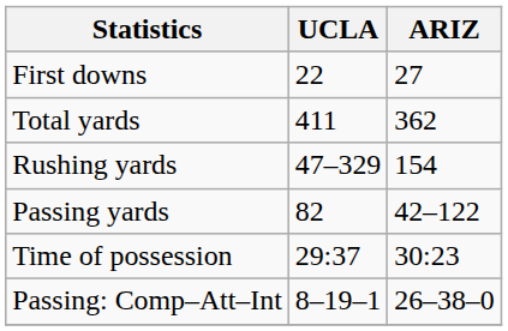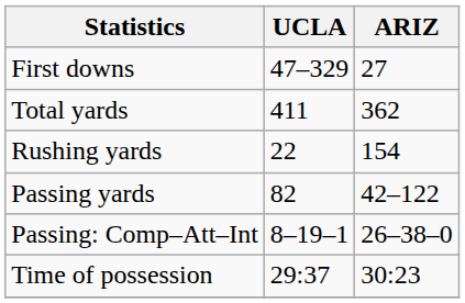First downs | UCLA: 22 -> 47–329
Rushing yards | UCLA: 47–329 -> 22
rows swapped: Passing: Comp–Att–Int <-> Time of possession
